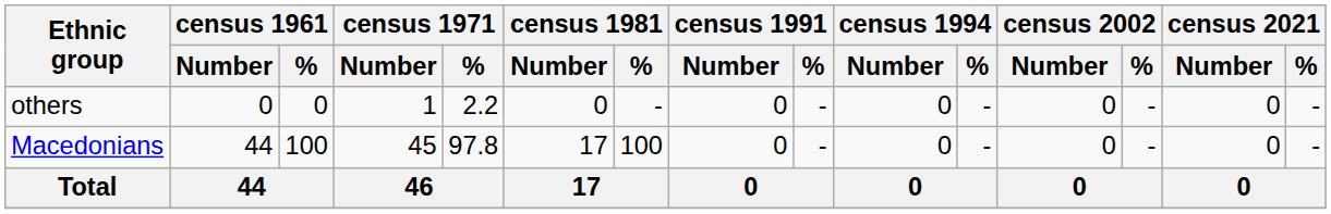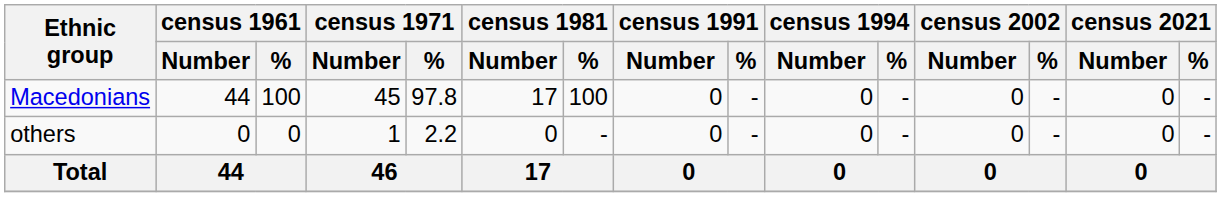rows swapped: Macedonians <-> others
